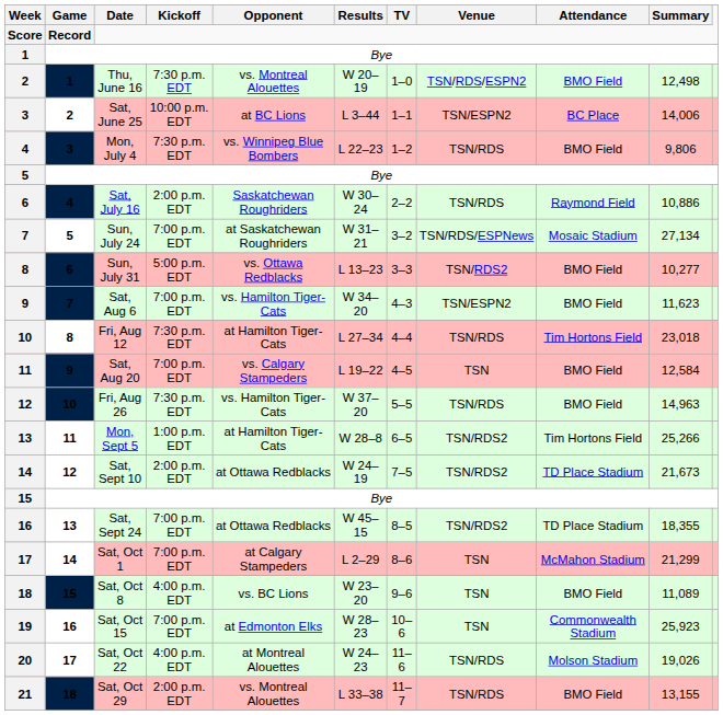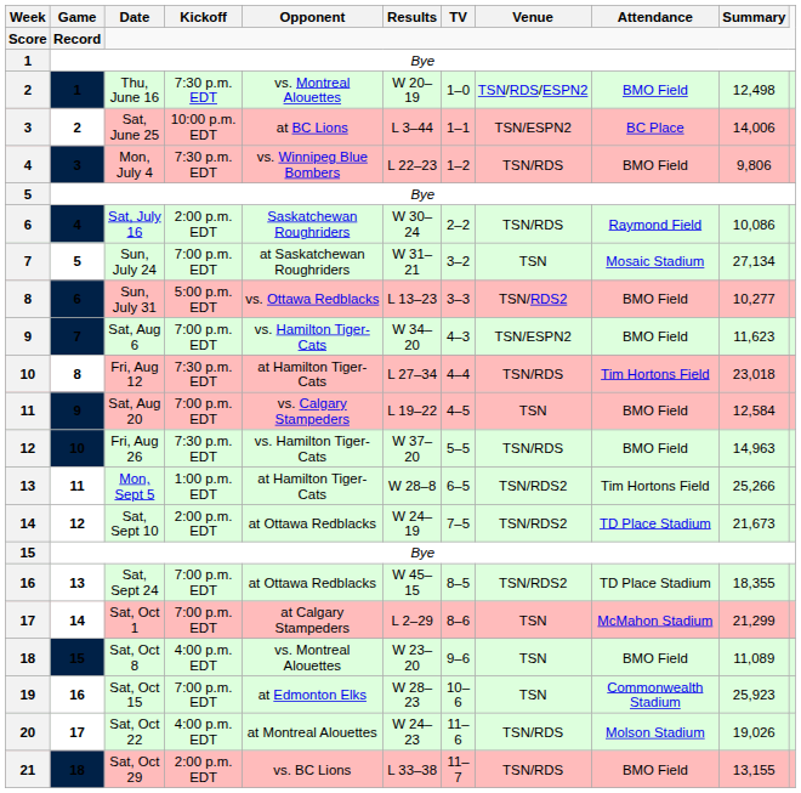Sat, July 16 | Summary: 10,886 -> 10,086
Sun, July 24 | Venue: TSN/RDS/ESPNews -> TSN
Sat, Oct 8 | Opponent: vs. BC Lions -> vs. Montreal Alouettes
Sat, Oct 29 | Opponent: vs. Montreal Alouettes -> vs. BC Lions
